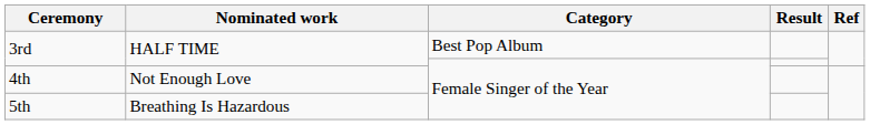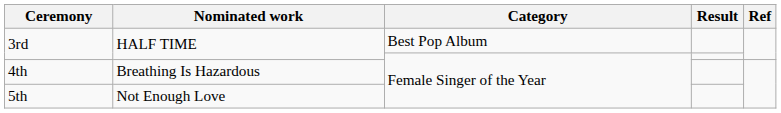4th | Nominated work: Not Enough Love -> Breathing Is Hazardous
5th | Nominated work: Breathing Is Hazardous -> Not Enough Love
